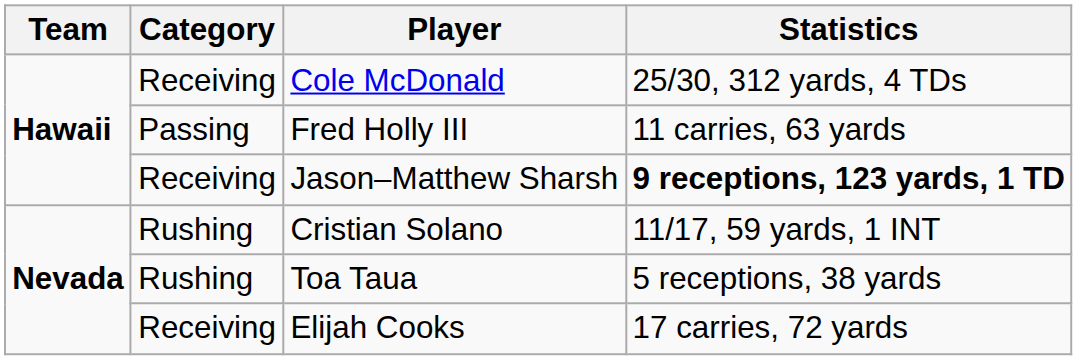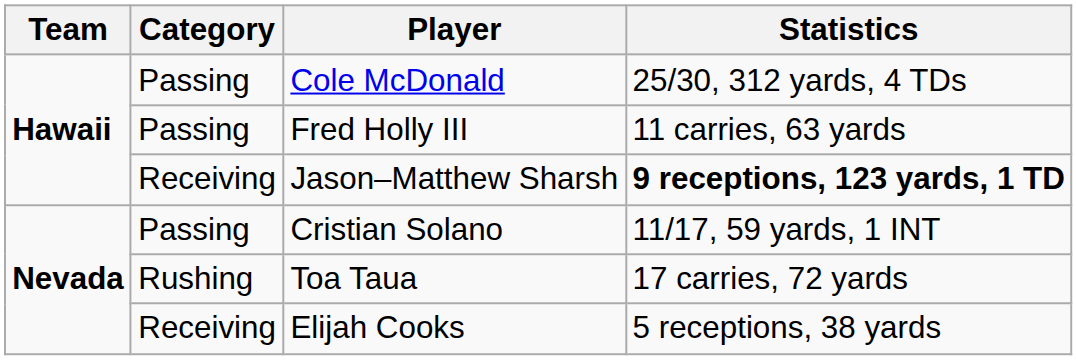Cole McDonald | Category: Receiving -> Passing
Cristian Solano | Category: Rushing -> Passing
Toa Taua | Statistics: 5 receptions, 38 yards -> 17 carries, 72 yards
Elijah Cooks | Statistics: 17 carries, 72 yards -> 5 receptions, 38 yards
